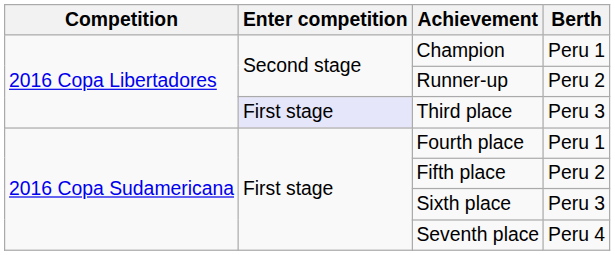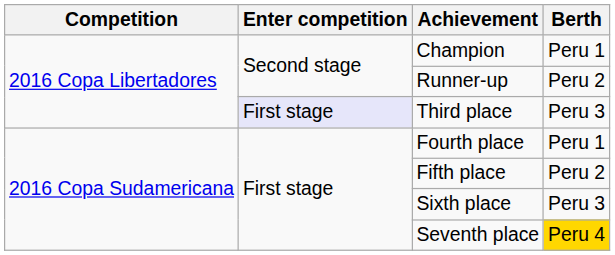Seventh place | Berth: no background -> gold background
